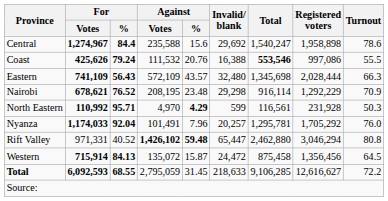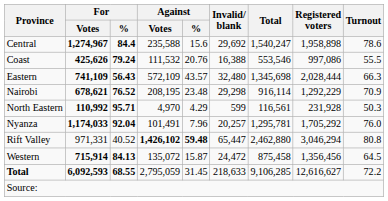Coast | Total: bold -> normal
North Eastern | Against / %: bold -> normal
